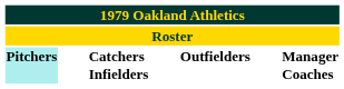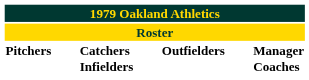Pitchers | column 1: paleturquoise background -> no background
